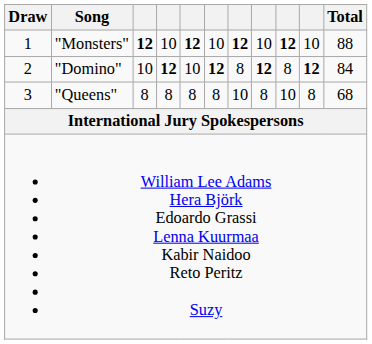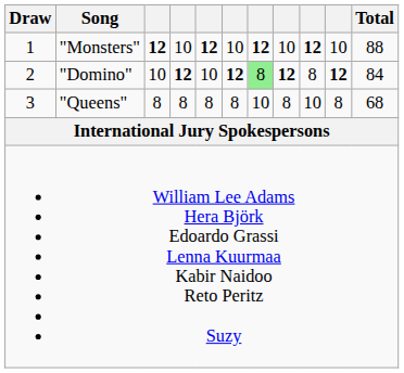"Domino" | column 7: no background -> lightgreen background
